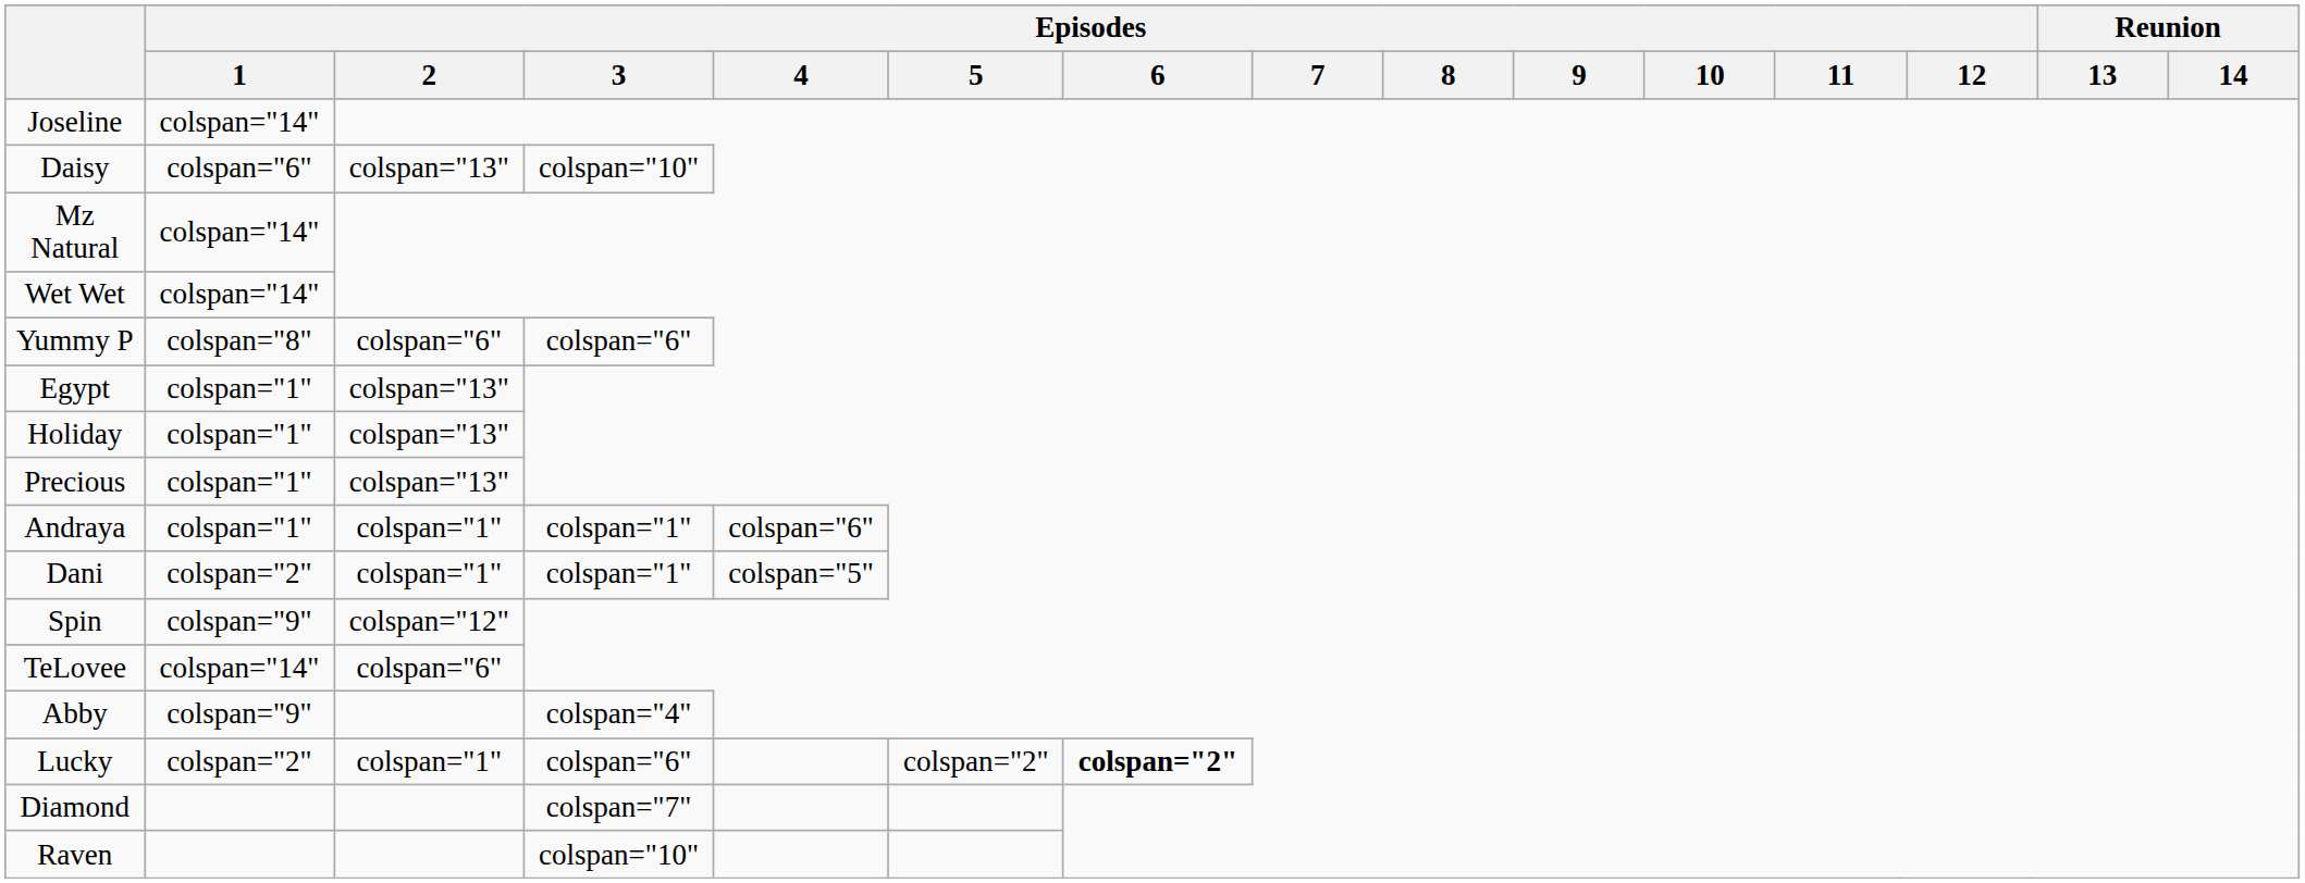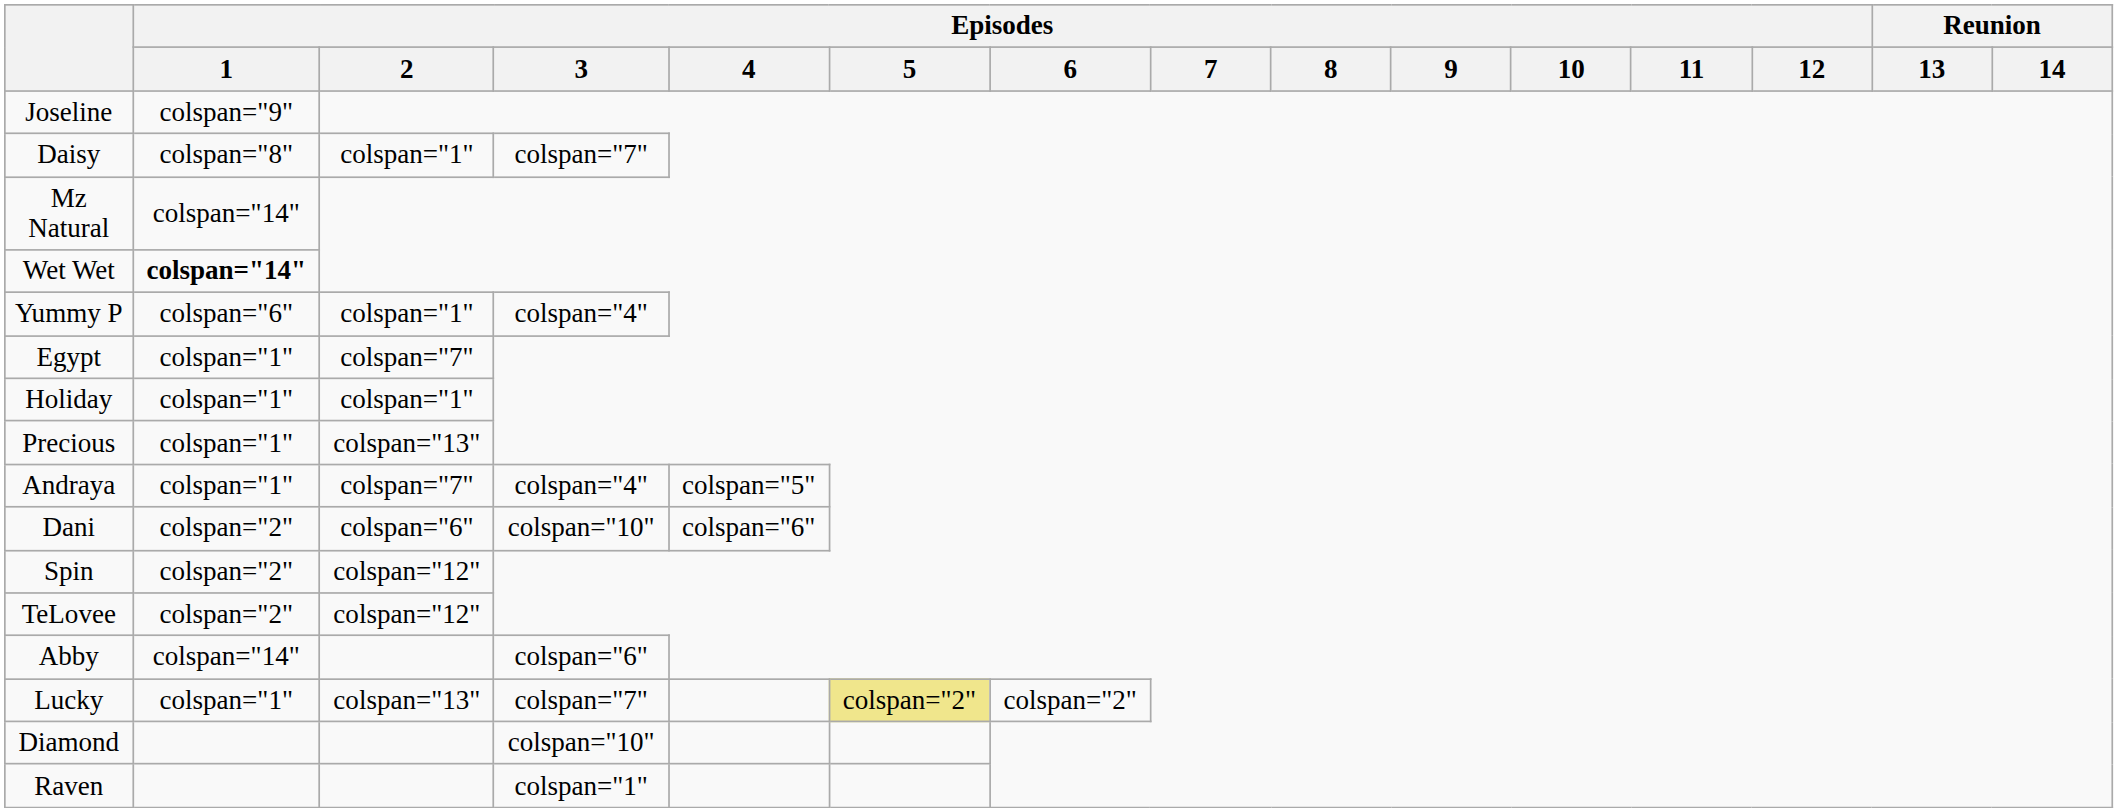Joseline | Episodes / 1: colspan="14" -> colspan="9"
Daisy | Episodes / 1: colspan="6" -> colspan="8"
Daisy | Episodes / 2: colspan="13" -> colspan="1"
Daisy | Episodes / 3: colspan="10" -> colspan="7"
Wet Wet | Episodes / 1: normal -> bold
Yummy P | Episodes / 1: colspan="8" -> colspan="6"
Yummy P | Episodes / 2: colspan="6" -> colspan="1"
Yummy P | Episodes / 3: colspan="6" -> colspan="4"
Egypt | Episodes / 2: colspan="13" -> colspan="7"
Holiday | Episodes / 2: colspan="13" -> colspan="1"
Andraya | Episodes / 2: colspan="1" -> colspan="7"
Andraya | Episodes / 3: colspan="1" -> colspan="4"
Andraya | Episodes / 4: colspan="6" -> colspan="5"
Dani | Episodes / 2: colspan="1" -> colspan="6"
Dani | Episodes / 3: colspan="1" -> colspan="10"
Dani | Episodes / 4: colspan="5" -> colspan="6"
Spin | Episodes / 1: colspan="9" -> colspan="2"
TeLovee | Episodes / 1: colspan="14" -> colspan="2"
TeLovee | Episodes / 2: colspan="6" -> colspan="12"
Abby | Episodes / 1: colspan="9" -> colspan="14"
Abby | Episodes / 3: colspan="4" -> colspan="6"
Lucky | Episodes / 1: colspan="2" -> colspan="1"
Lucky | Episodes / 2: colspan="1" -> colspan="13"
Lucky | Episodes / 3: colspan="6" -> colspan="7"
Lucky | Episodes / 5: no background -> khaki background
Lucky | Episodes / 6: bold -> normal
Diamond | Episodes / 3: colspan="7" -> colspan="10"
Raven | Episodes / 3: colspan="10" -> colspan="1"
